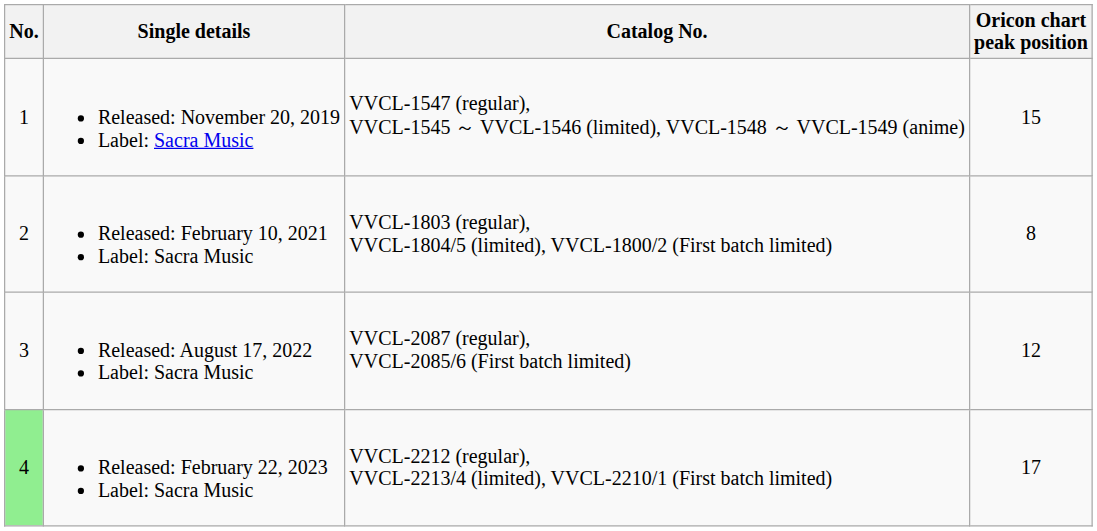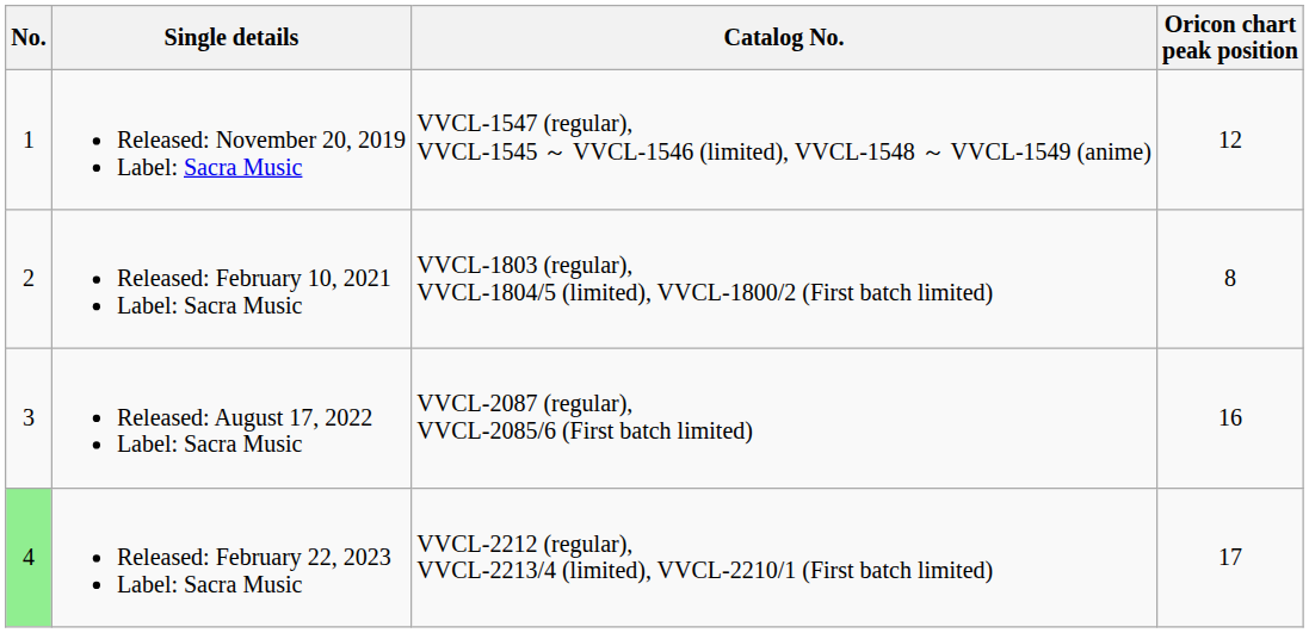Released: November 20, 2019 Label: Sacra Music | Oricon chart peak position: 15 -> 12
Released: August 17, 2022 Label: Sacra Music | Oricon chart peak position: 12 -> 16
